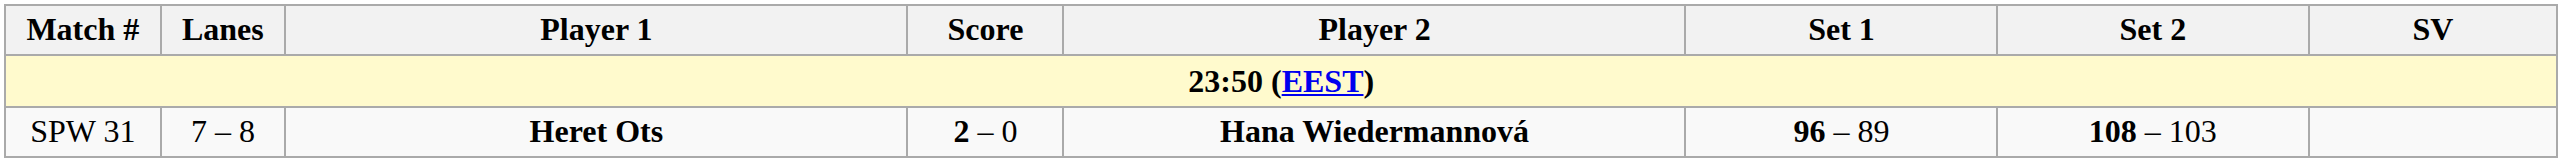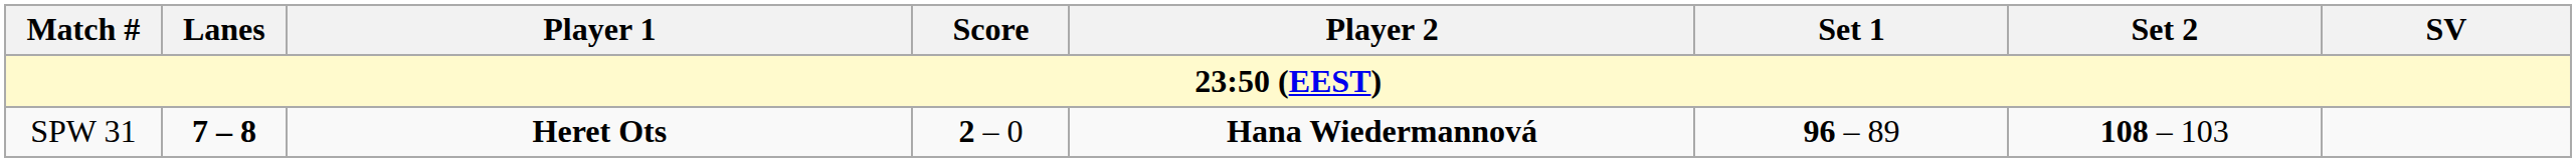SPW 31 | Lanes: normal -> bold
